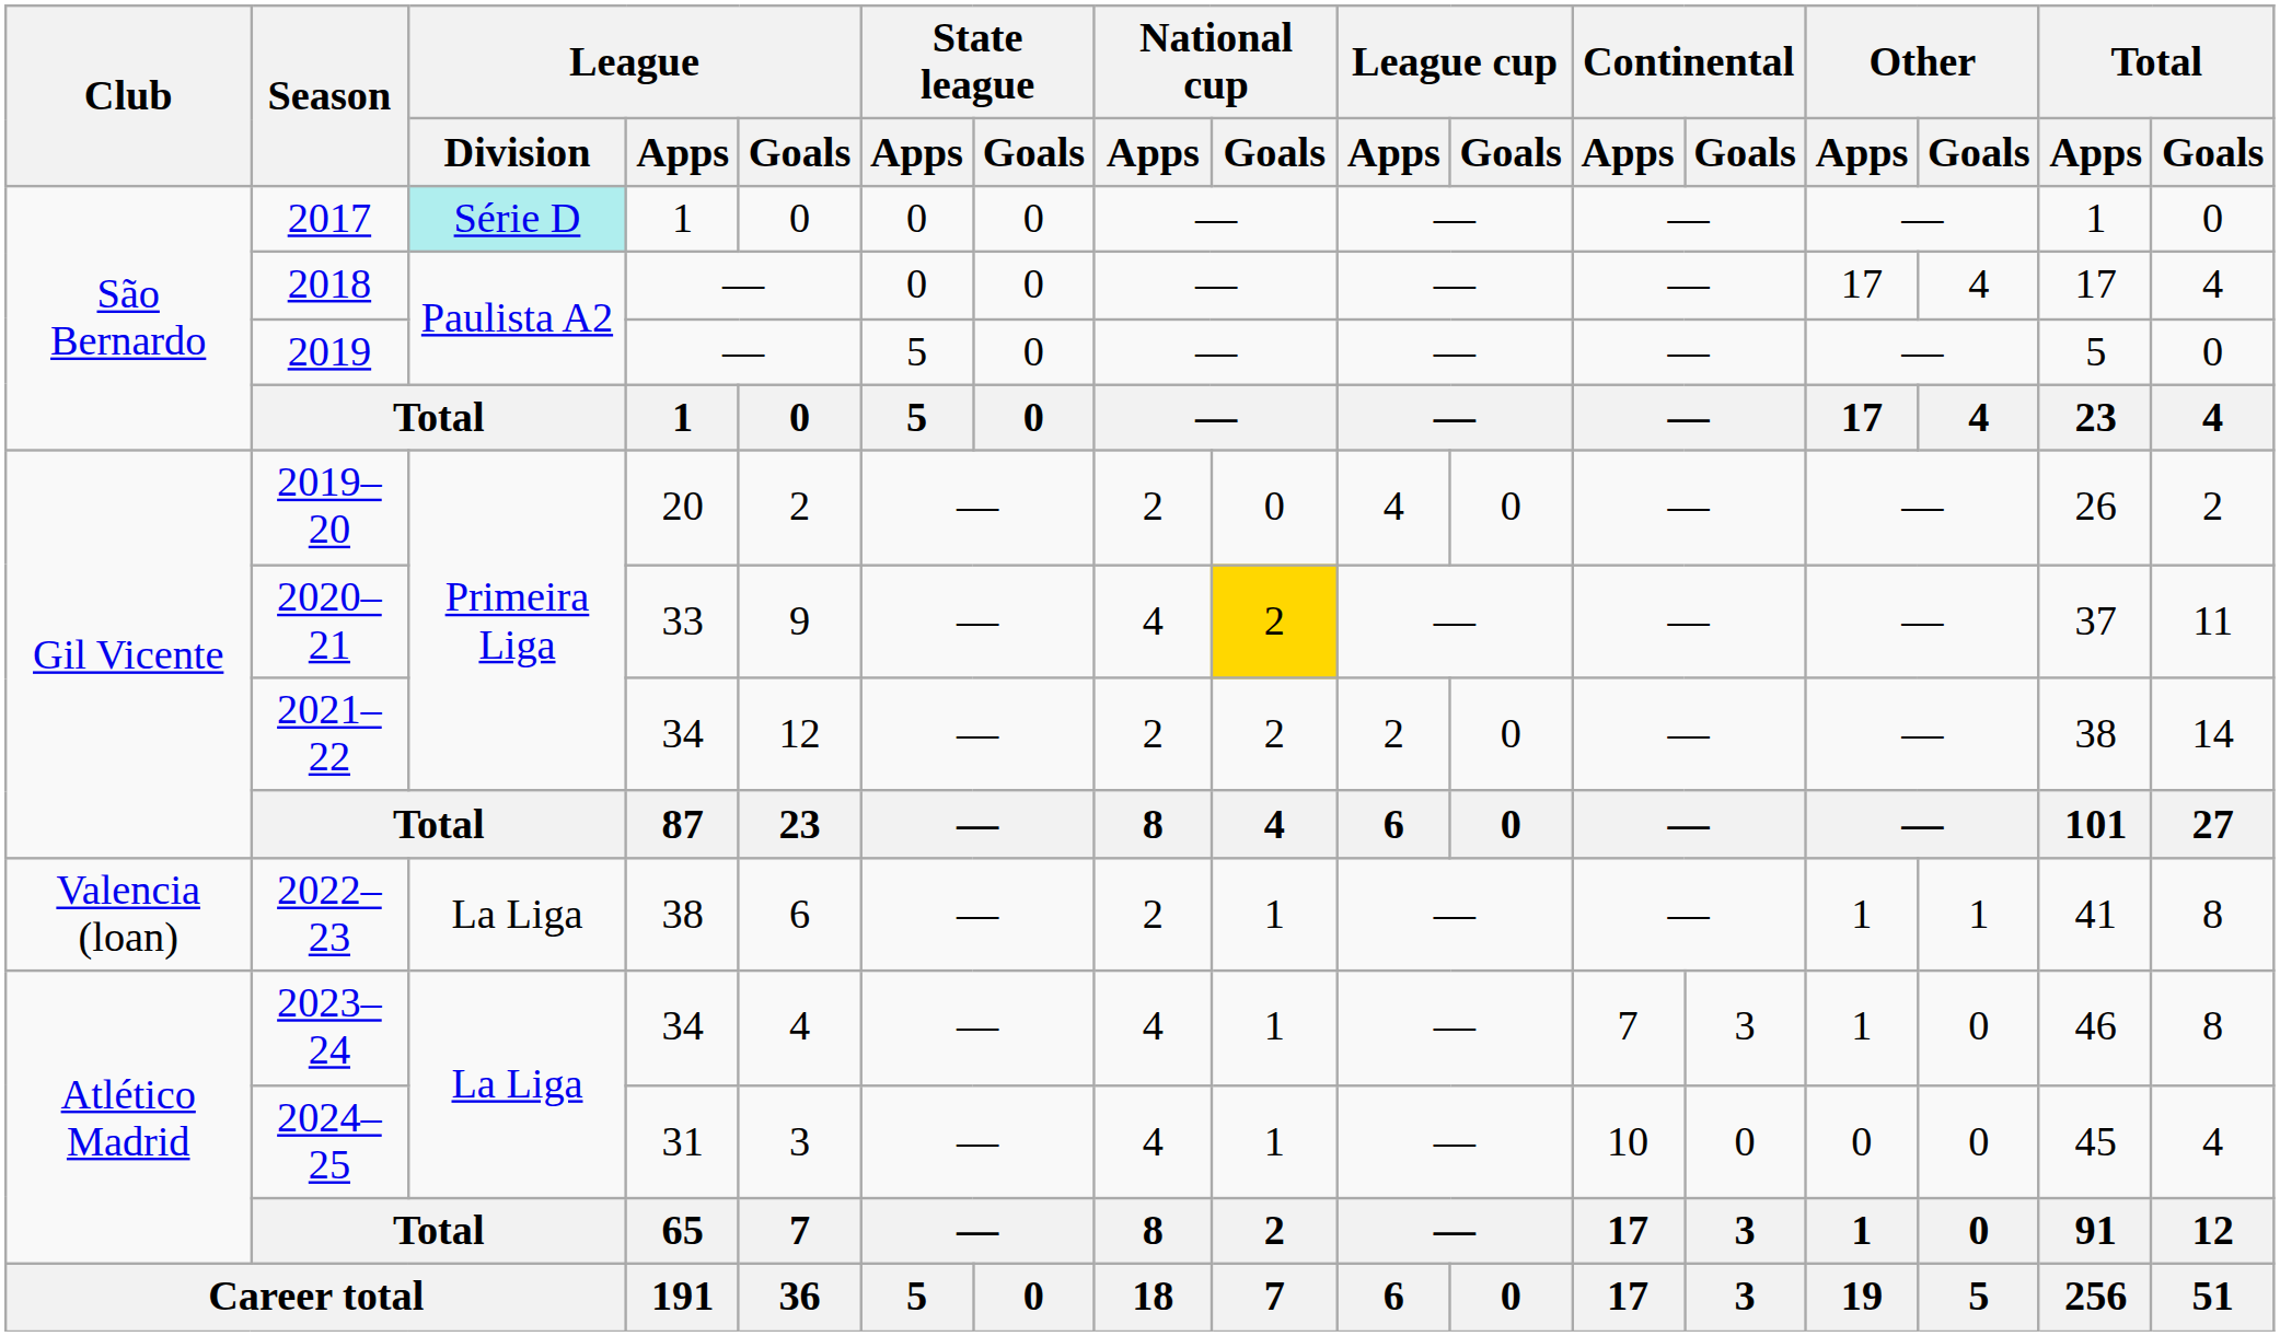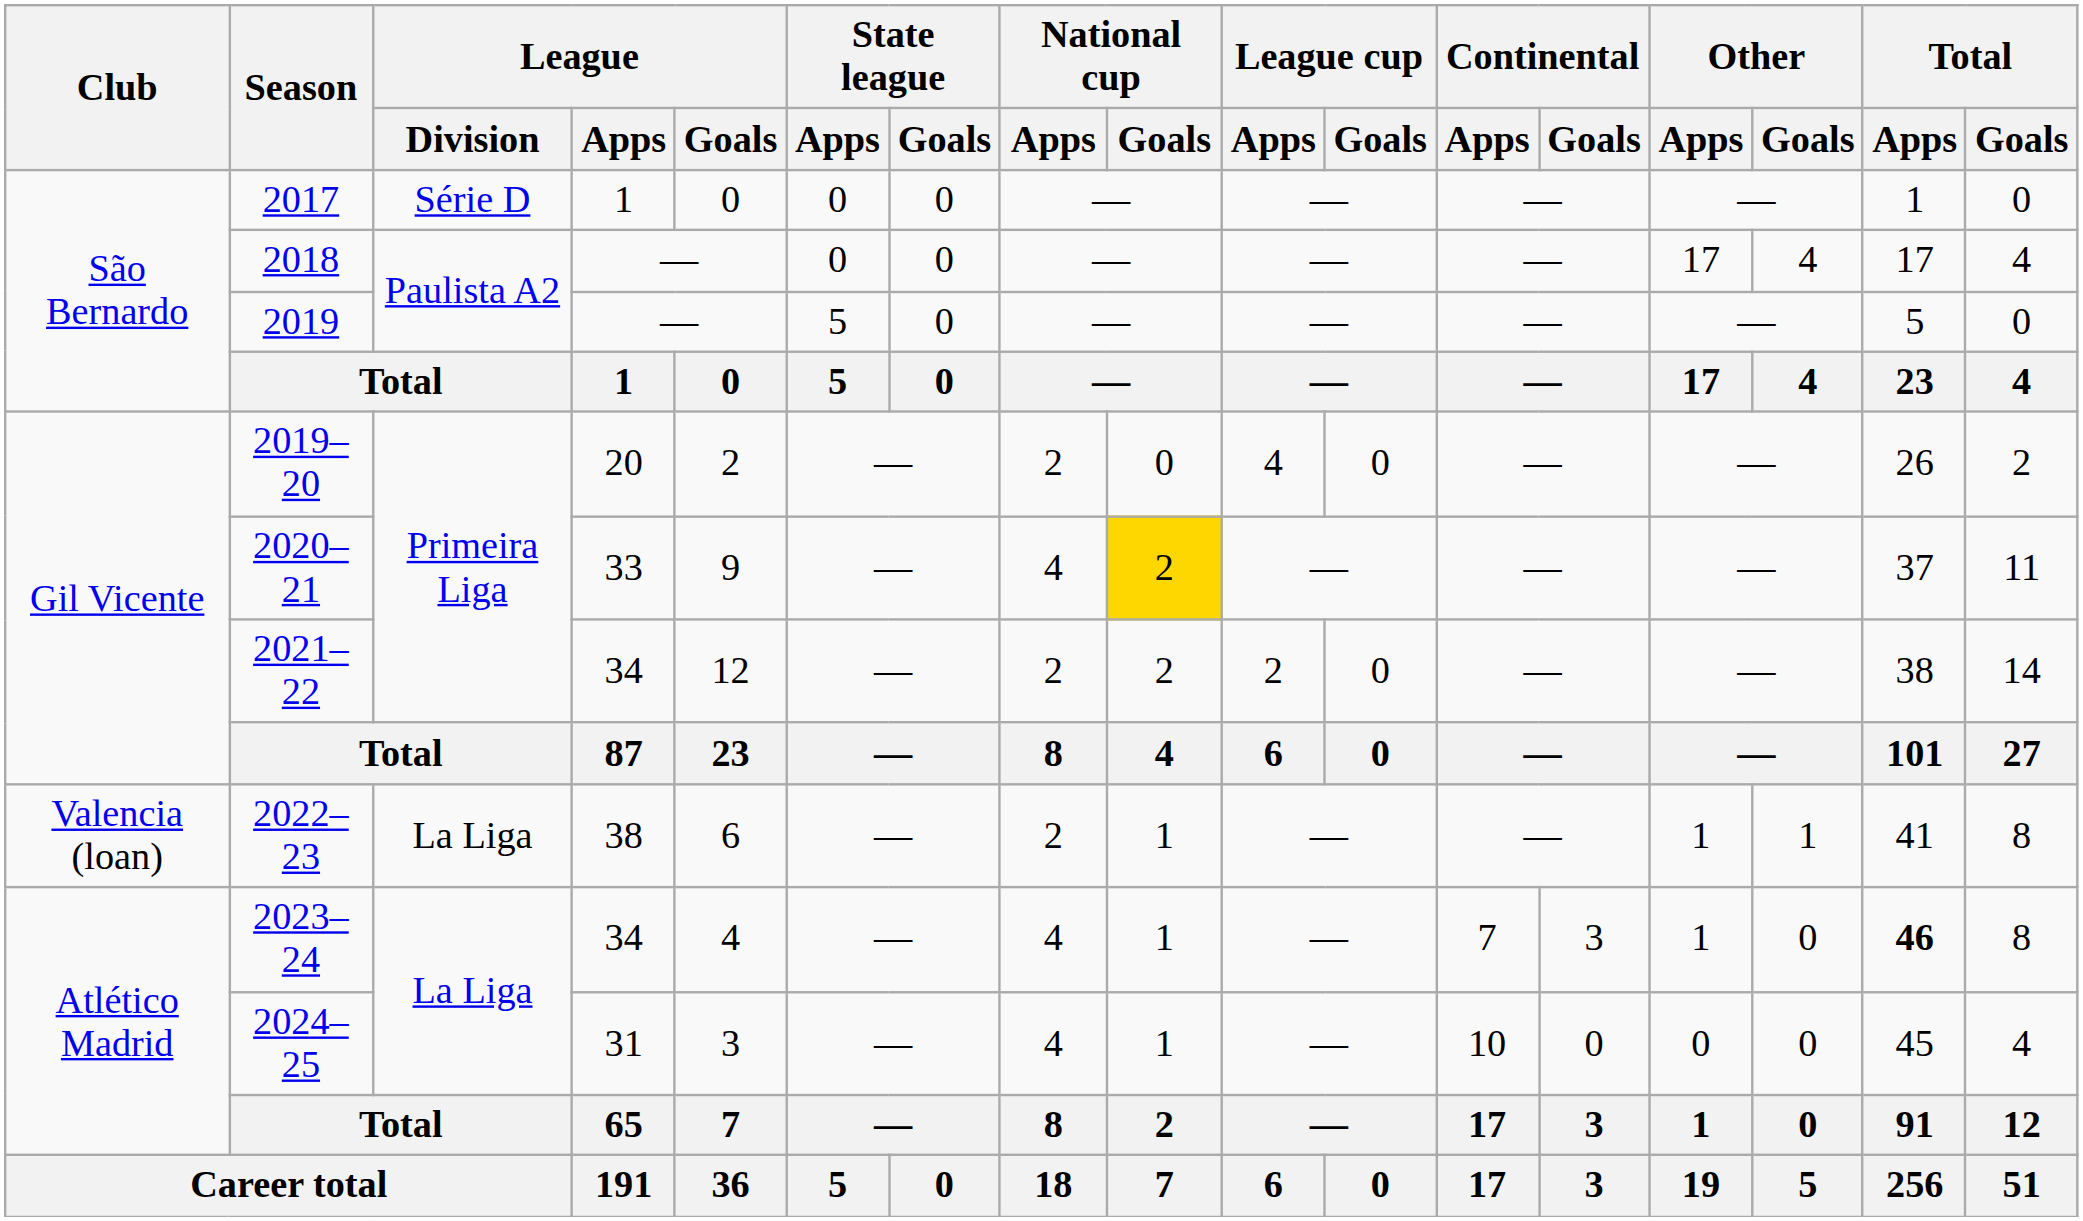2017 | League / Division: paleturquoise background -> no background
2023–24 | Total / Apps: normal -> bold
